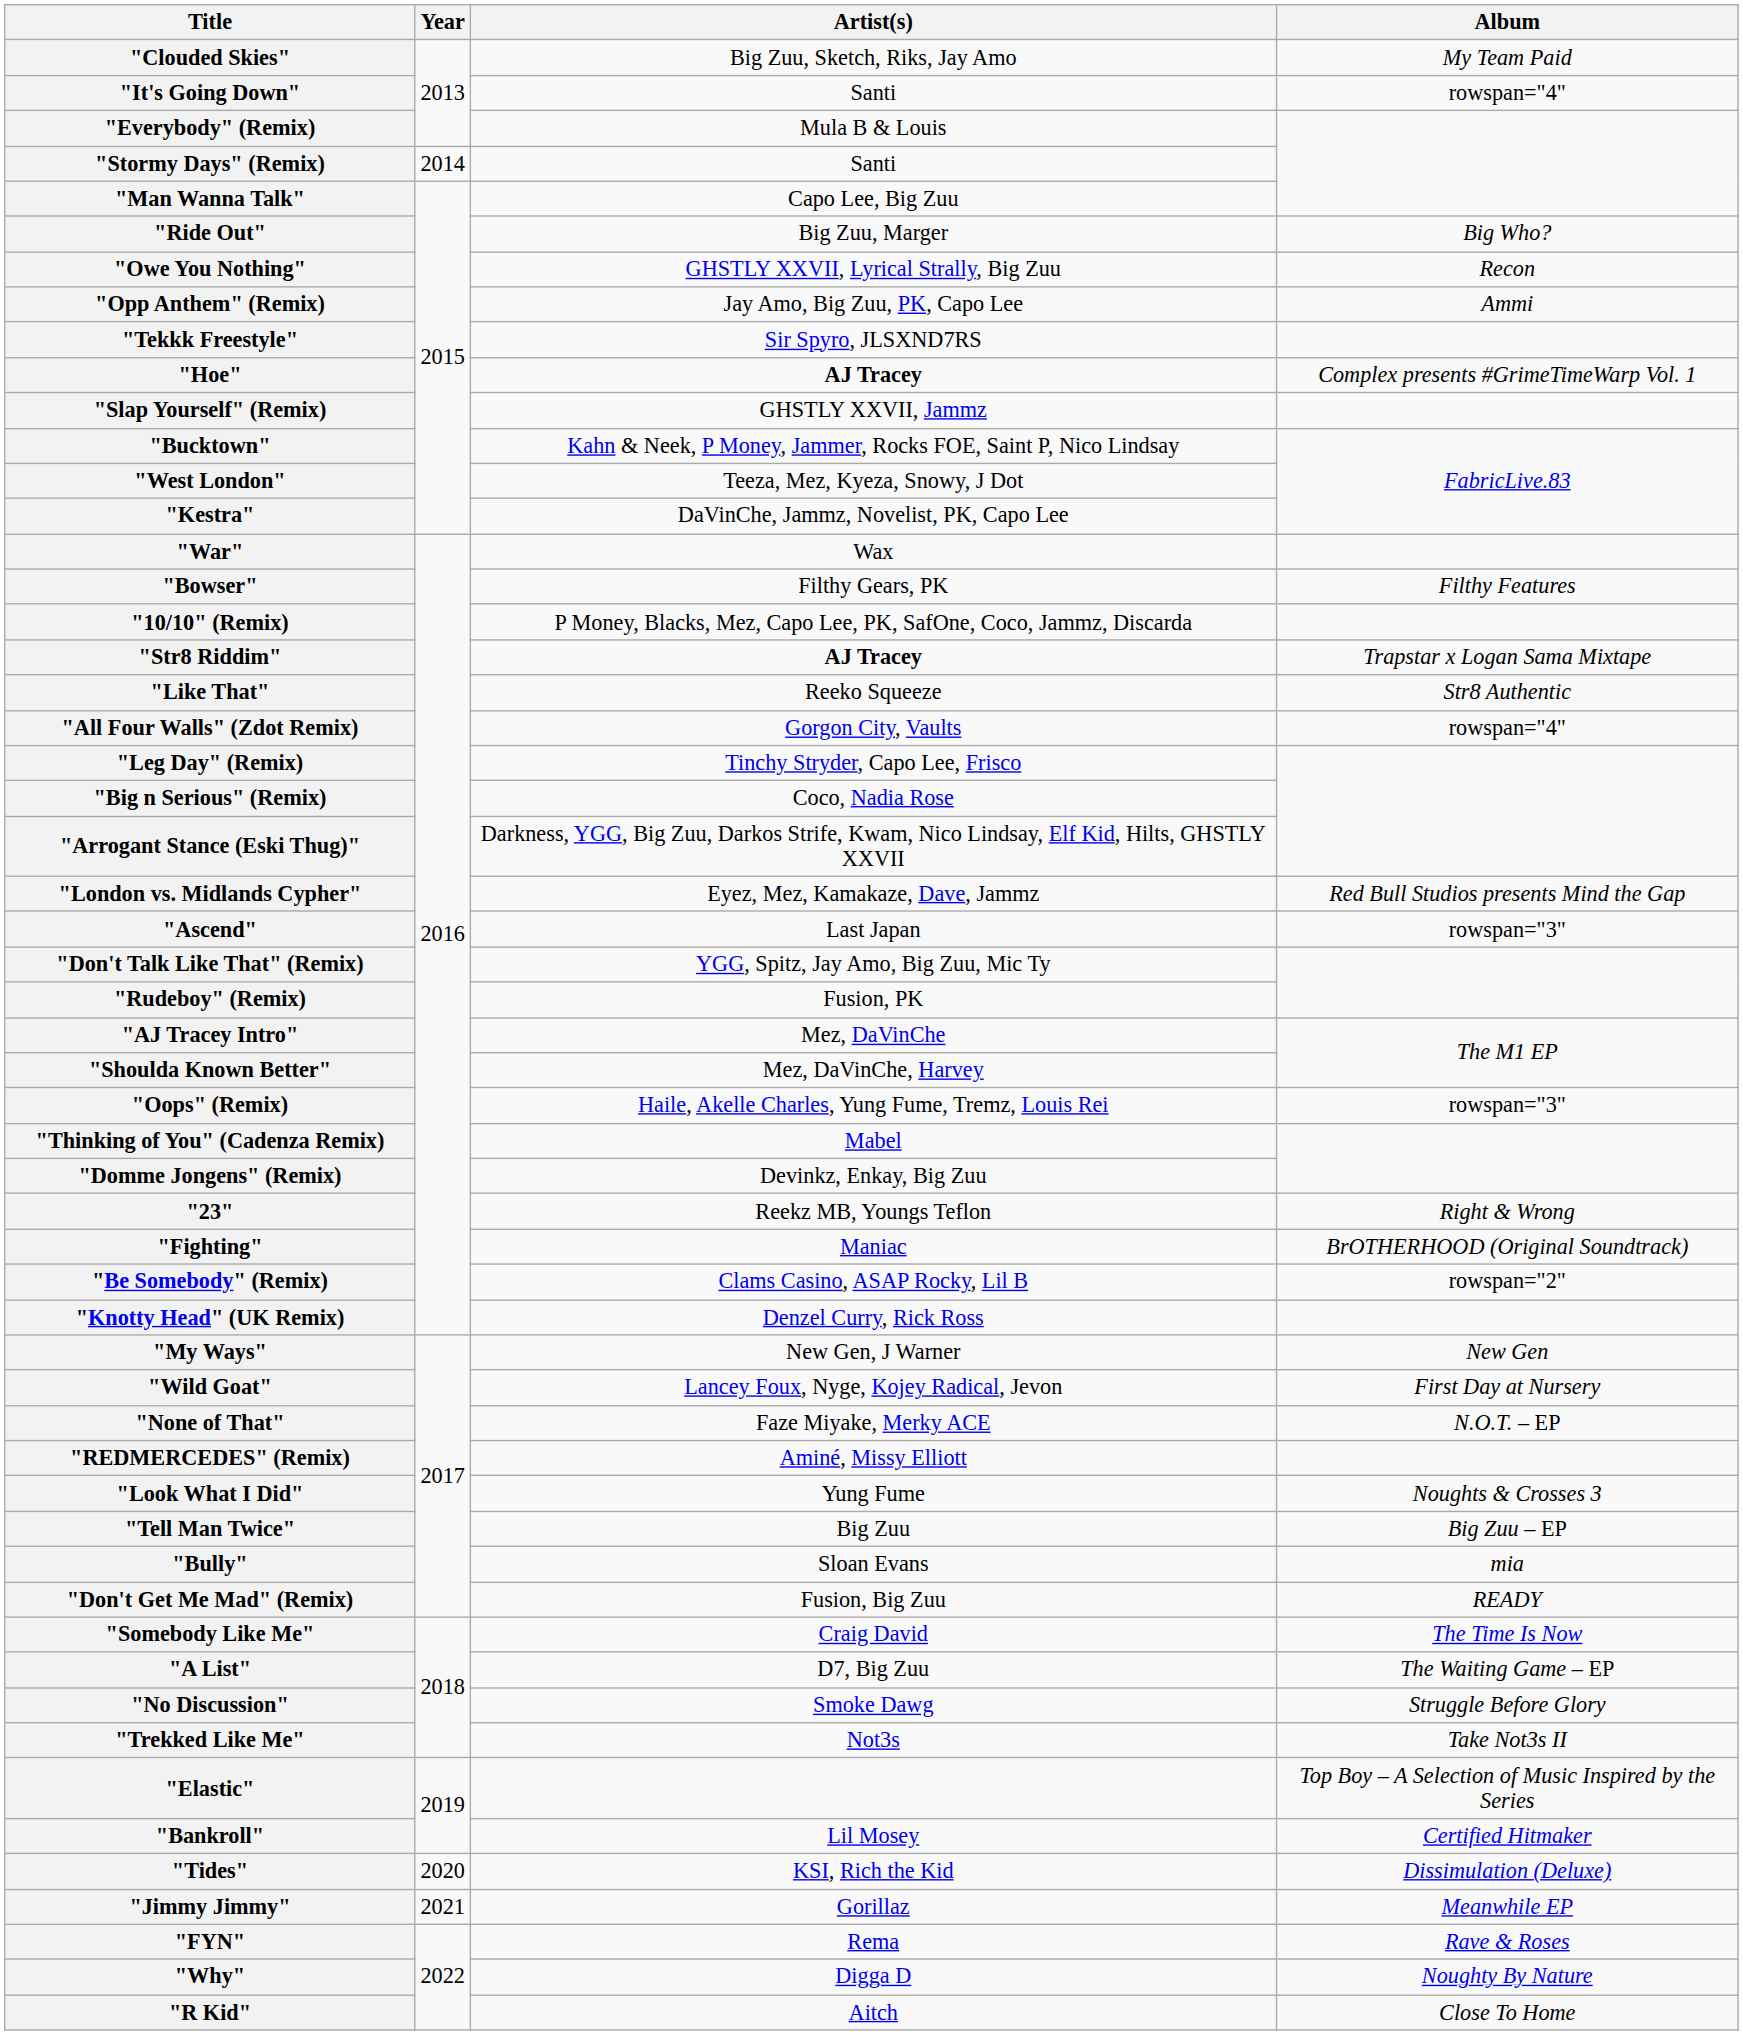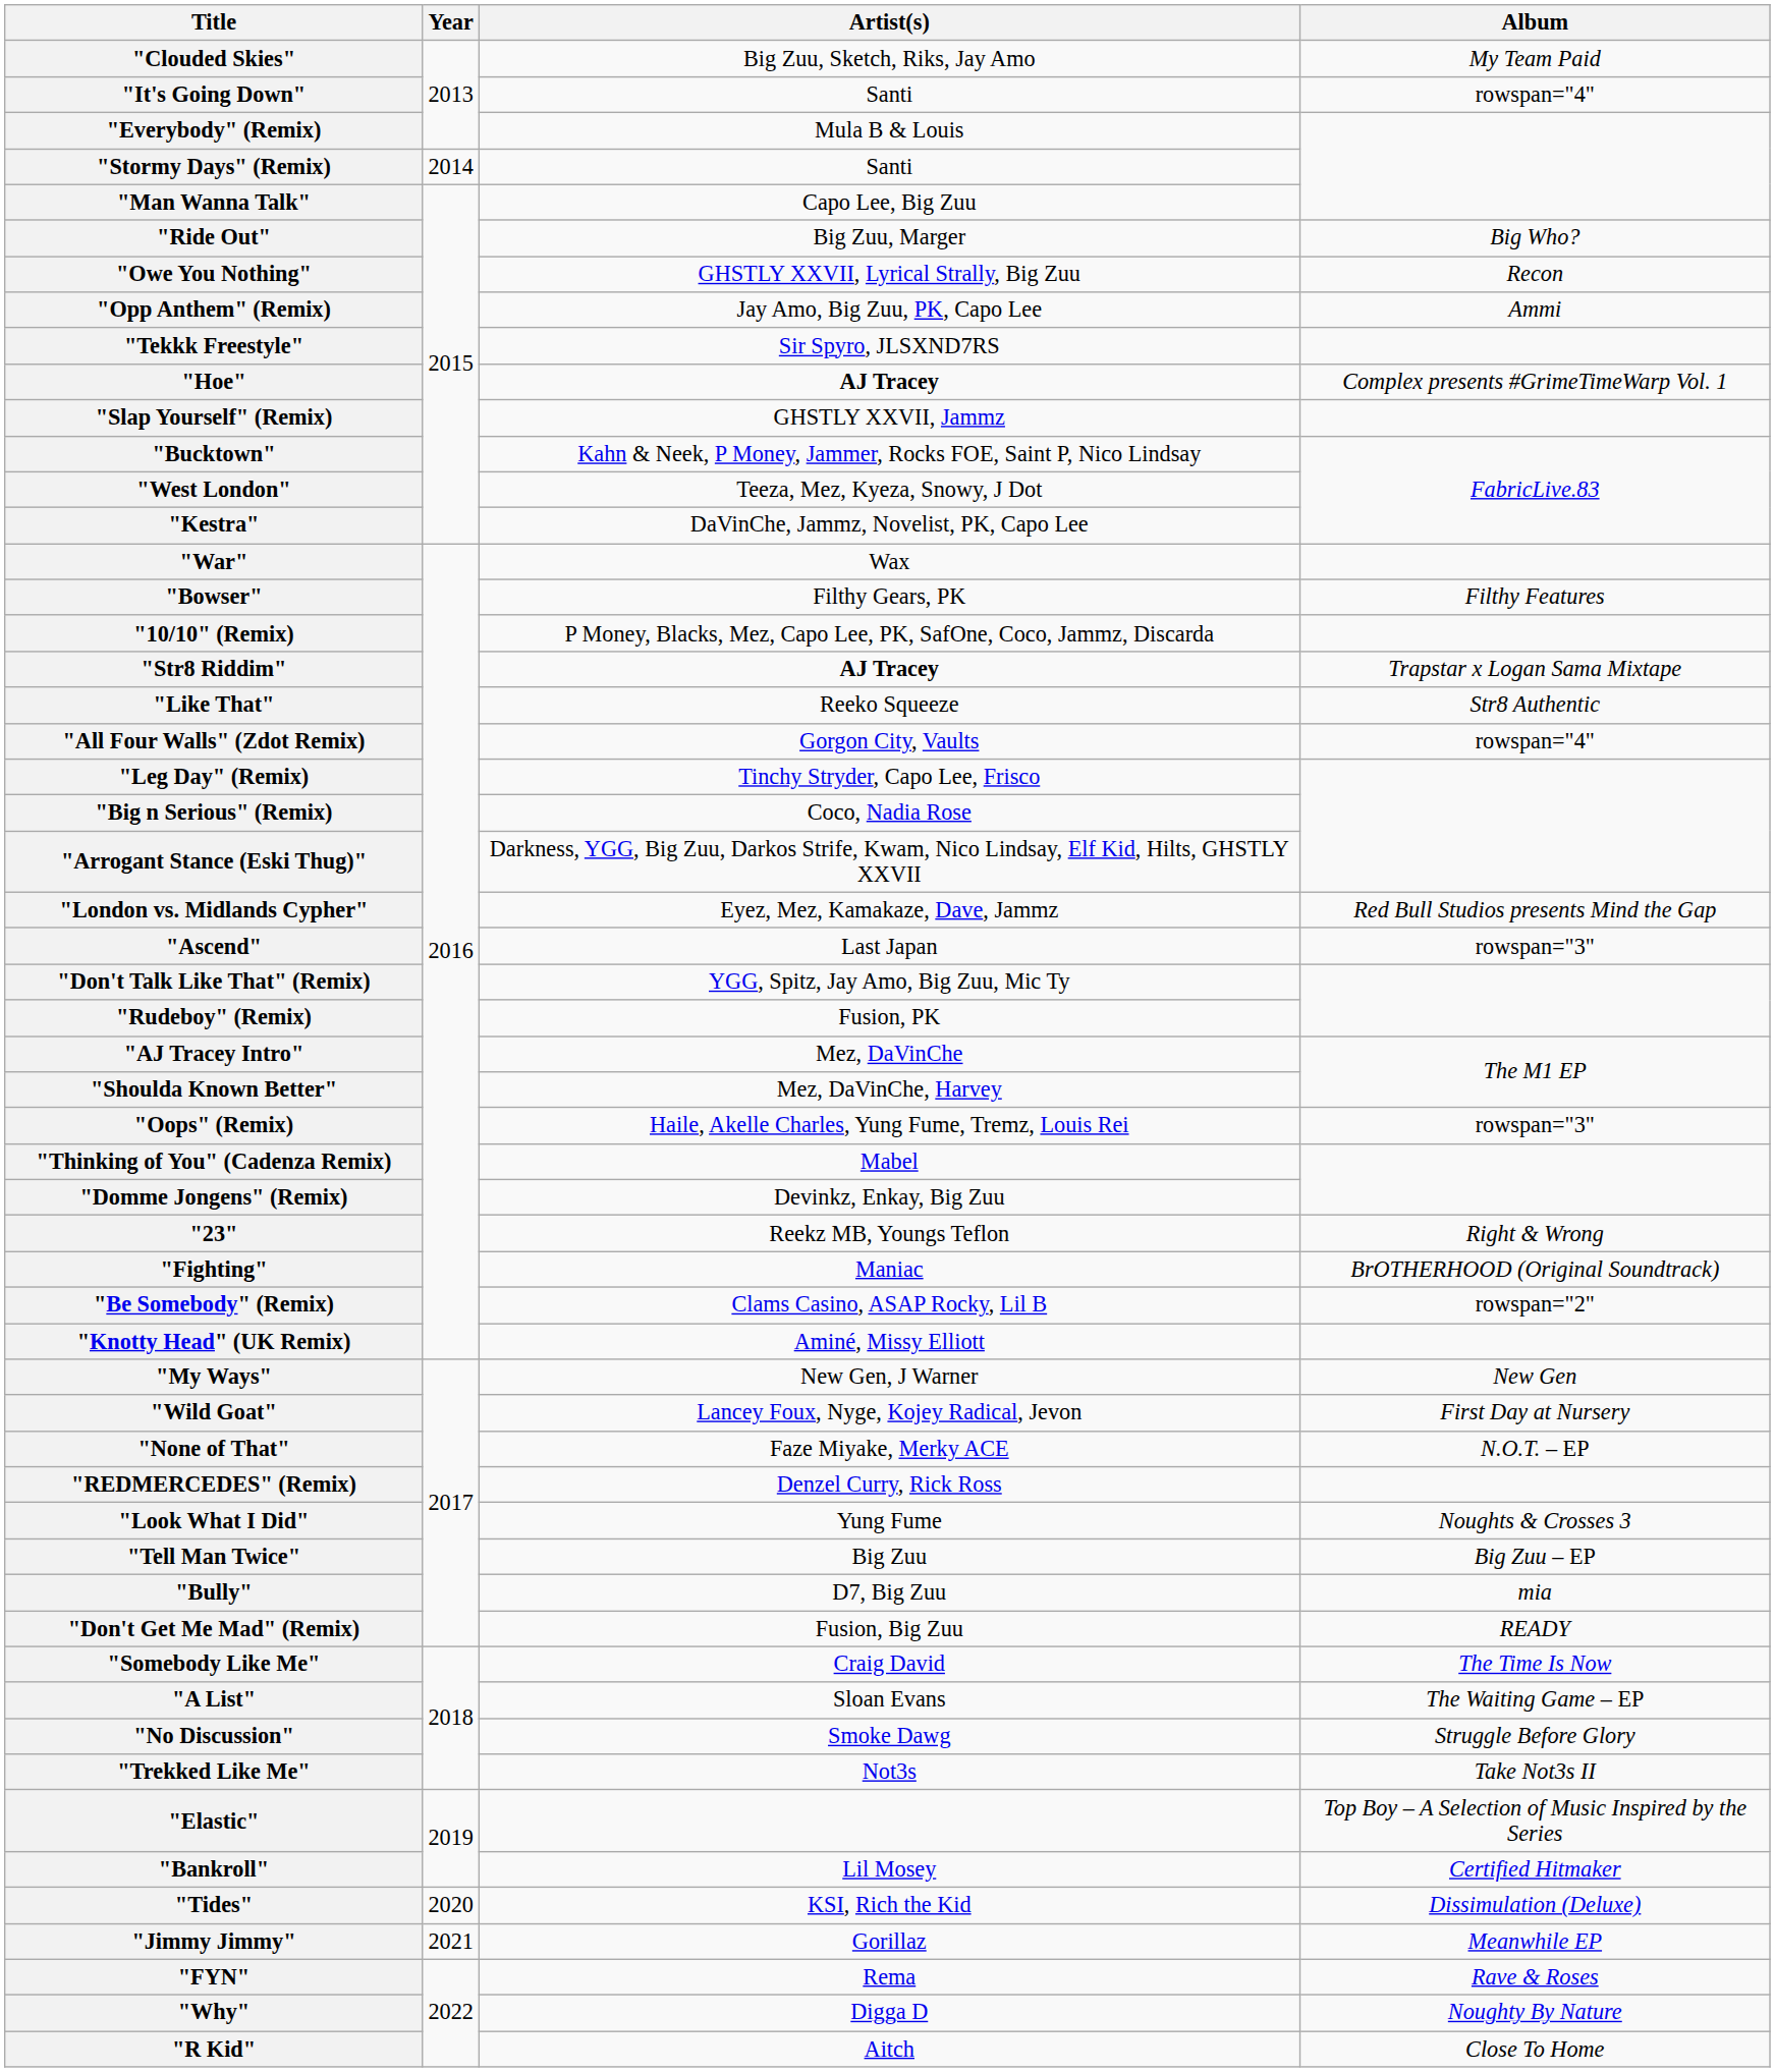"Knotty Head" (UK Remix) | Artist(s): Denzel Curry, Rick Ross -> Aminé, Missy Elliott
"REDMERCEDES" (Remix) | Artist(s): Aminé, Missy Elliott -> Denzel Curry, Rick Ross
"Bully" | Artist(s): Sloan Evans -> D7, Big Zuu
"A List" | Artist(s): D7, Big Zuu -> Sloan Evans
